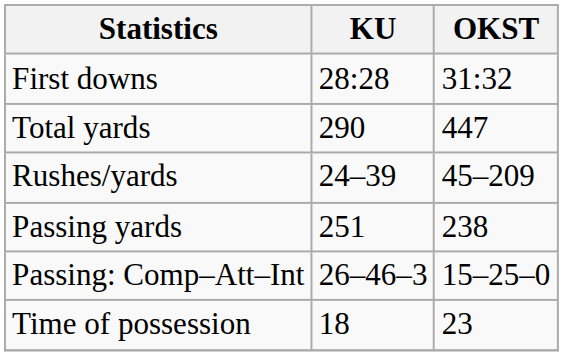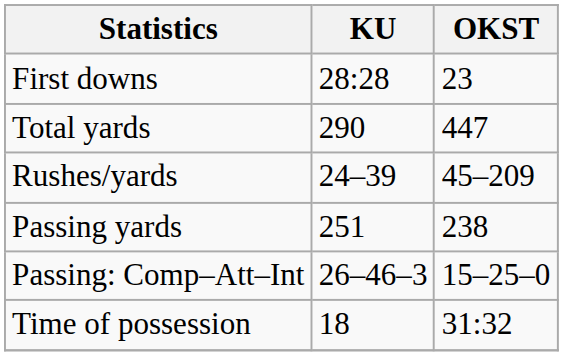First downs | OKST: 31:32 -> 23
Time of possession | OKST: 23 -> 31:32
